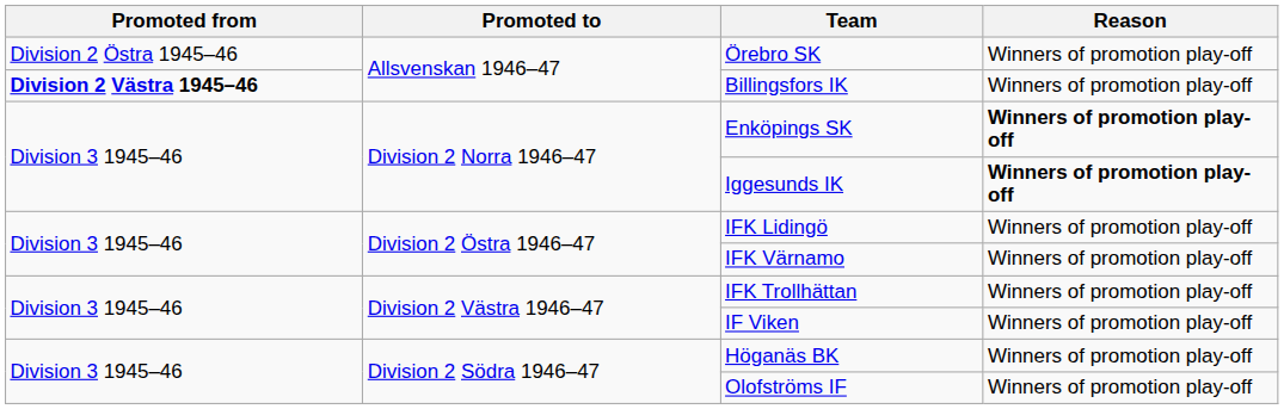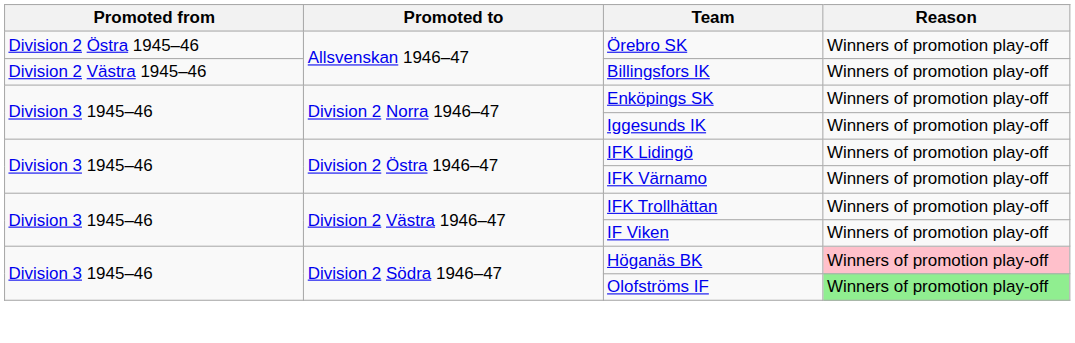Billingsfors IK | Promoted from: bold -> normal
Enköpings SK | Reason: bold -> normal
Iggesunds IK | Reason: bold -> normal
Höganäs BK | Reason: no background -> pink background
Olofströms IF | Reason: no background -> lightgreen background
